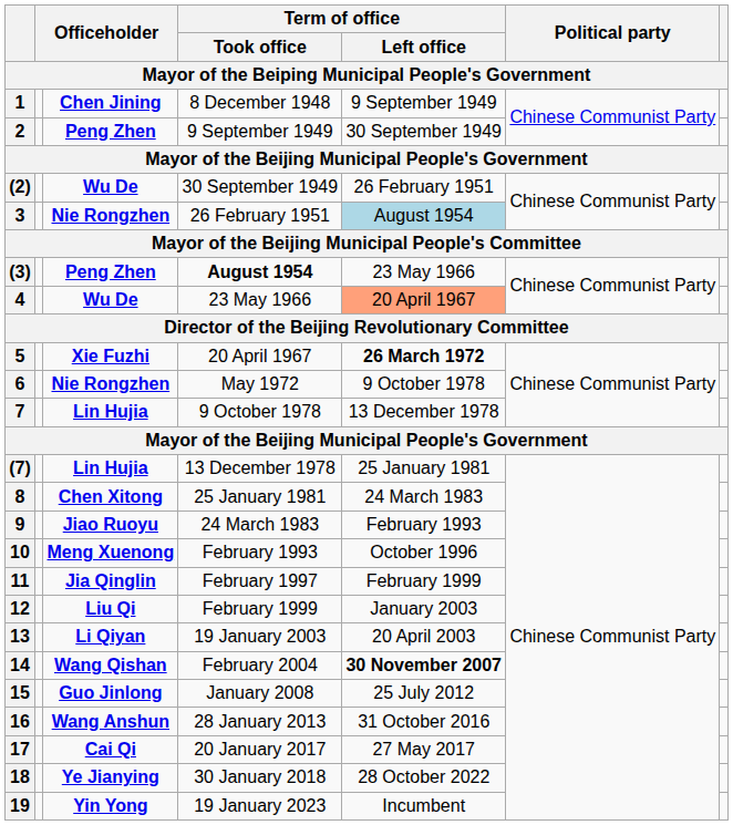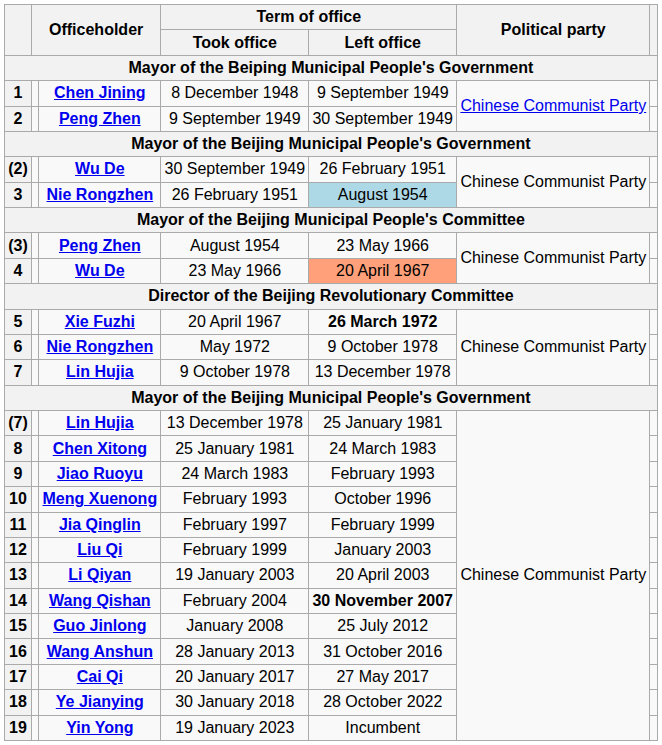(3) | Term of office / Took office: bold -> normal
